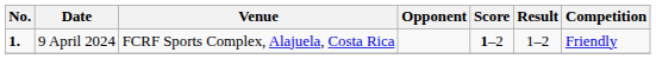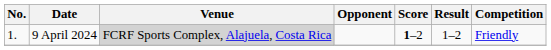9 April 2024 | No.: bold -> normal
9 April 2024 | Venue: no background -> lightgrey background
